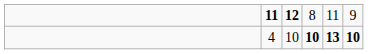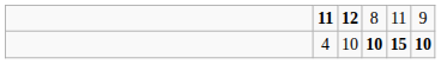row 2 | column 5: 13 -> 15
